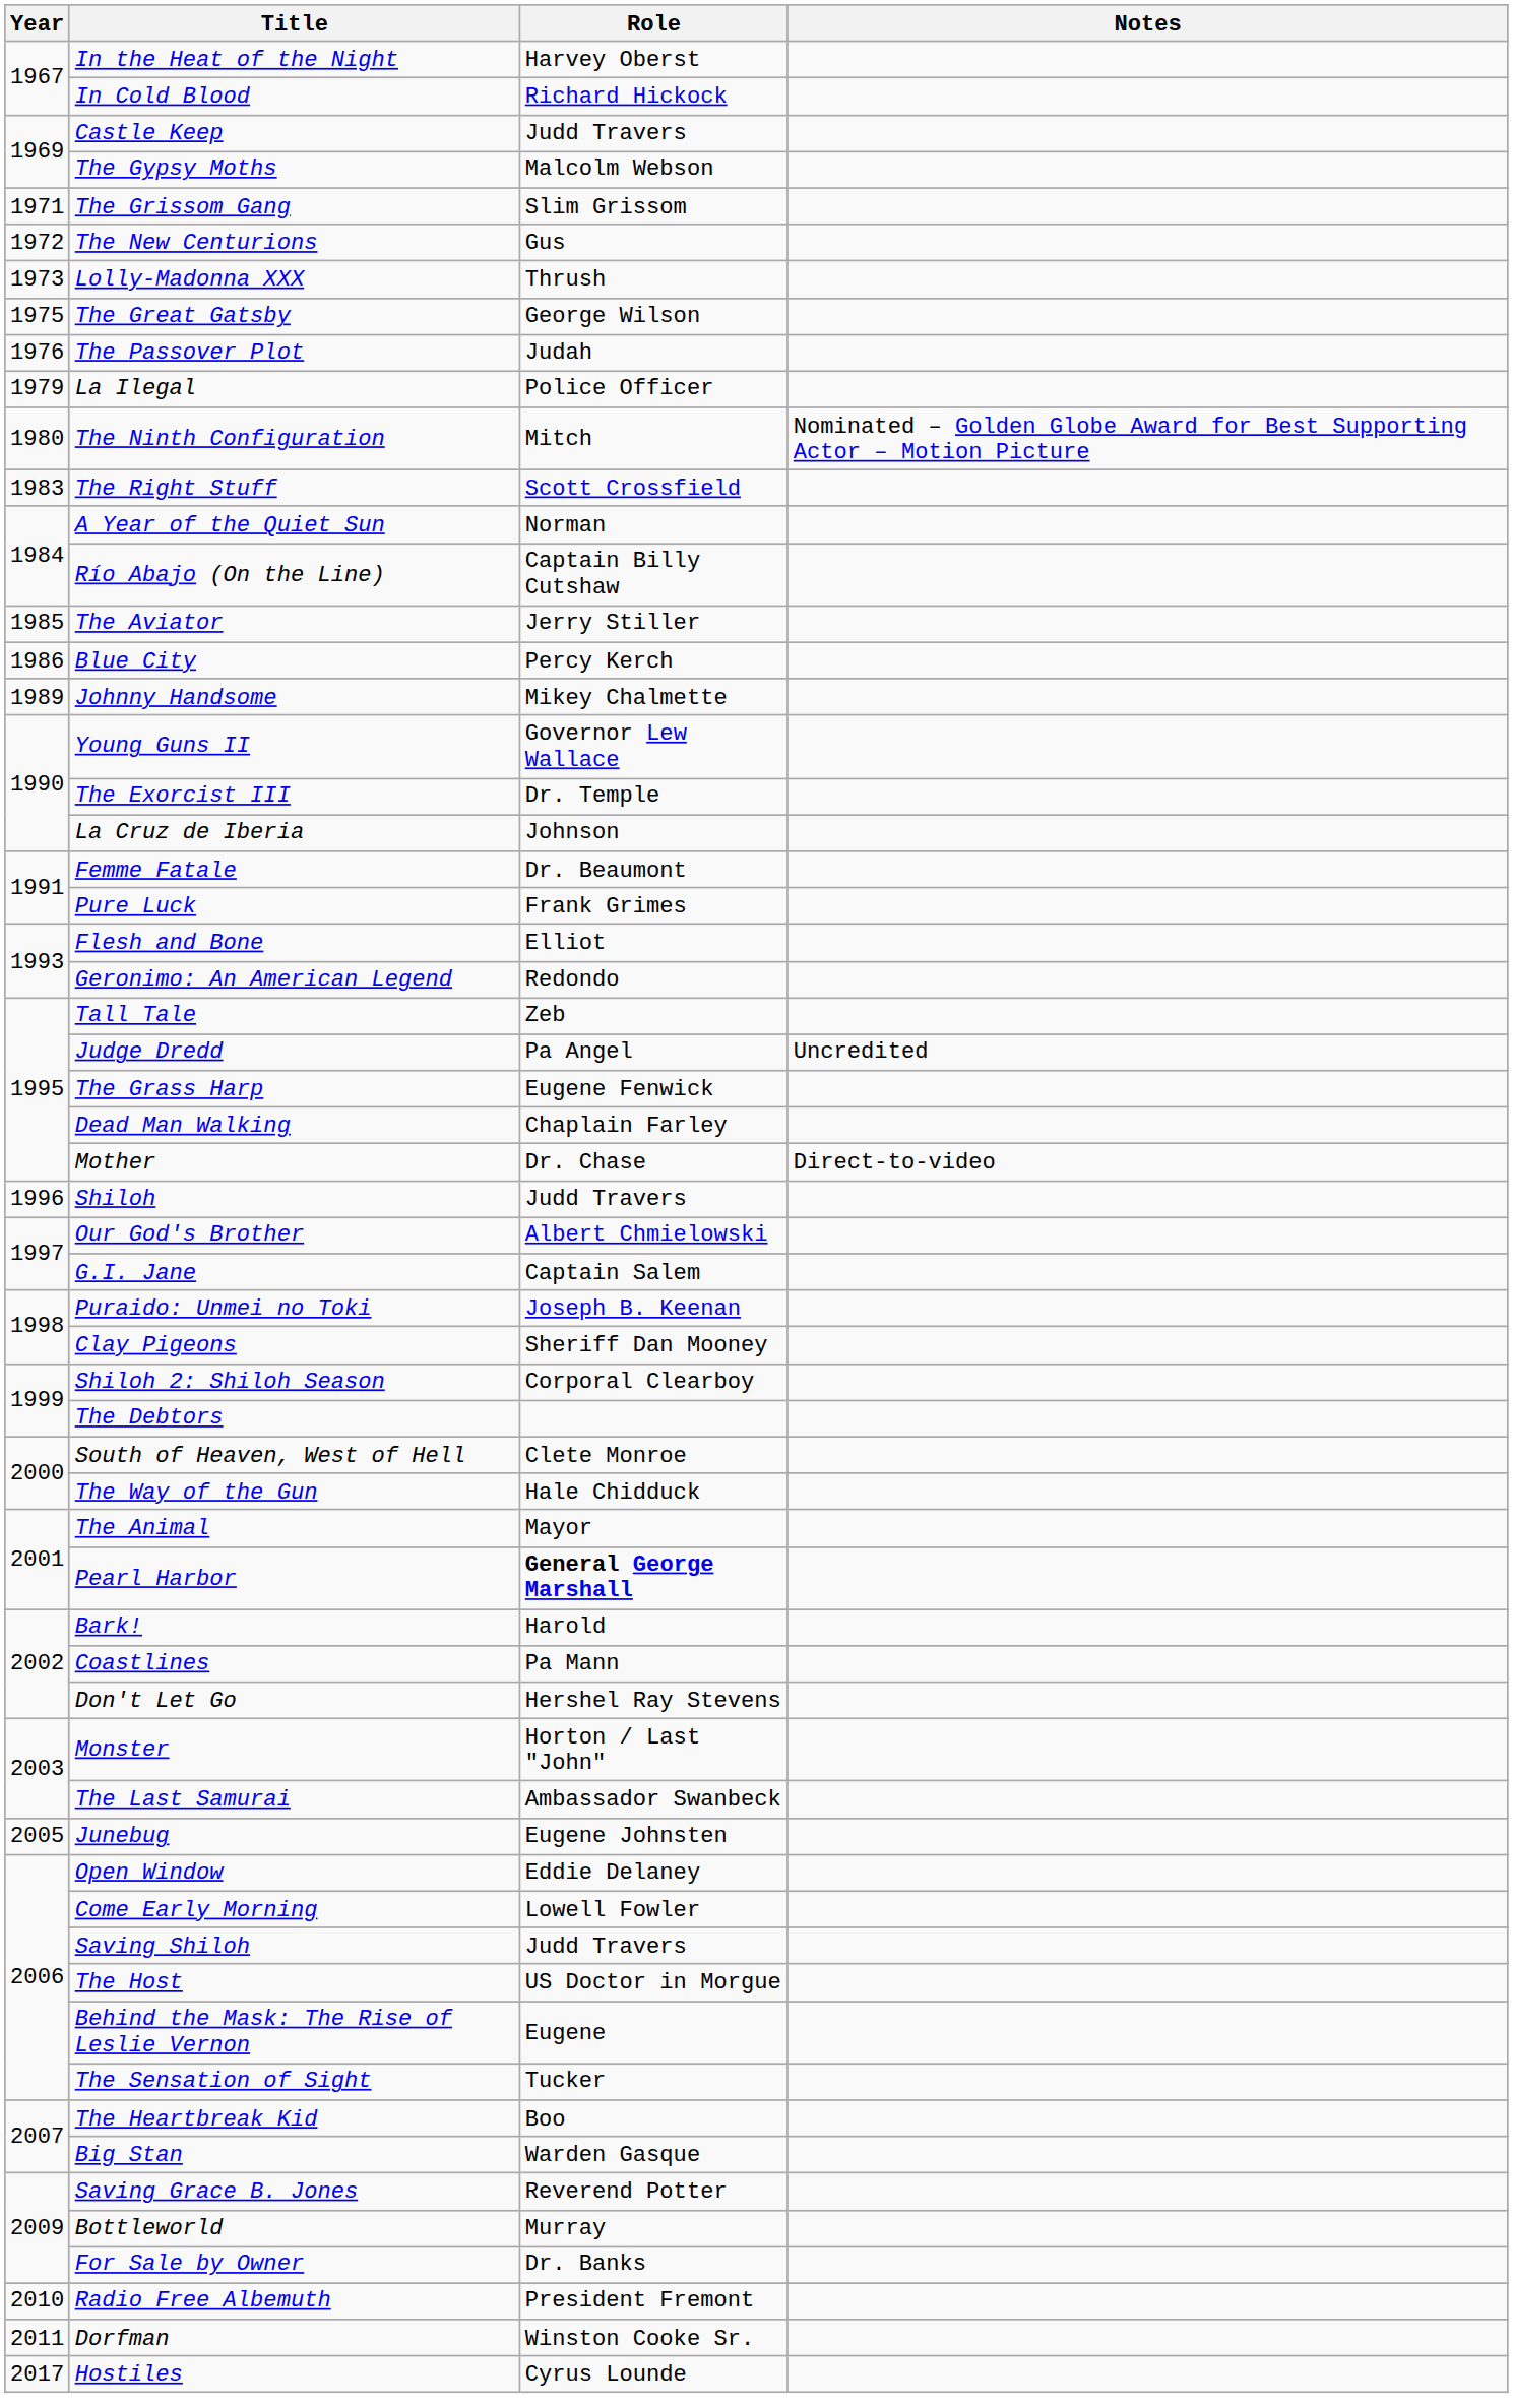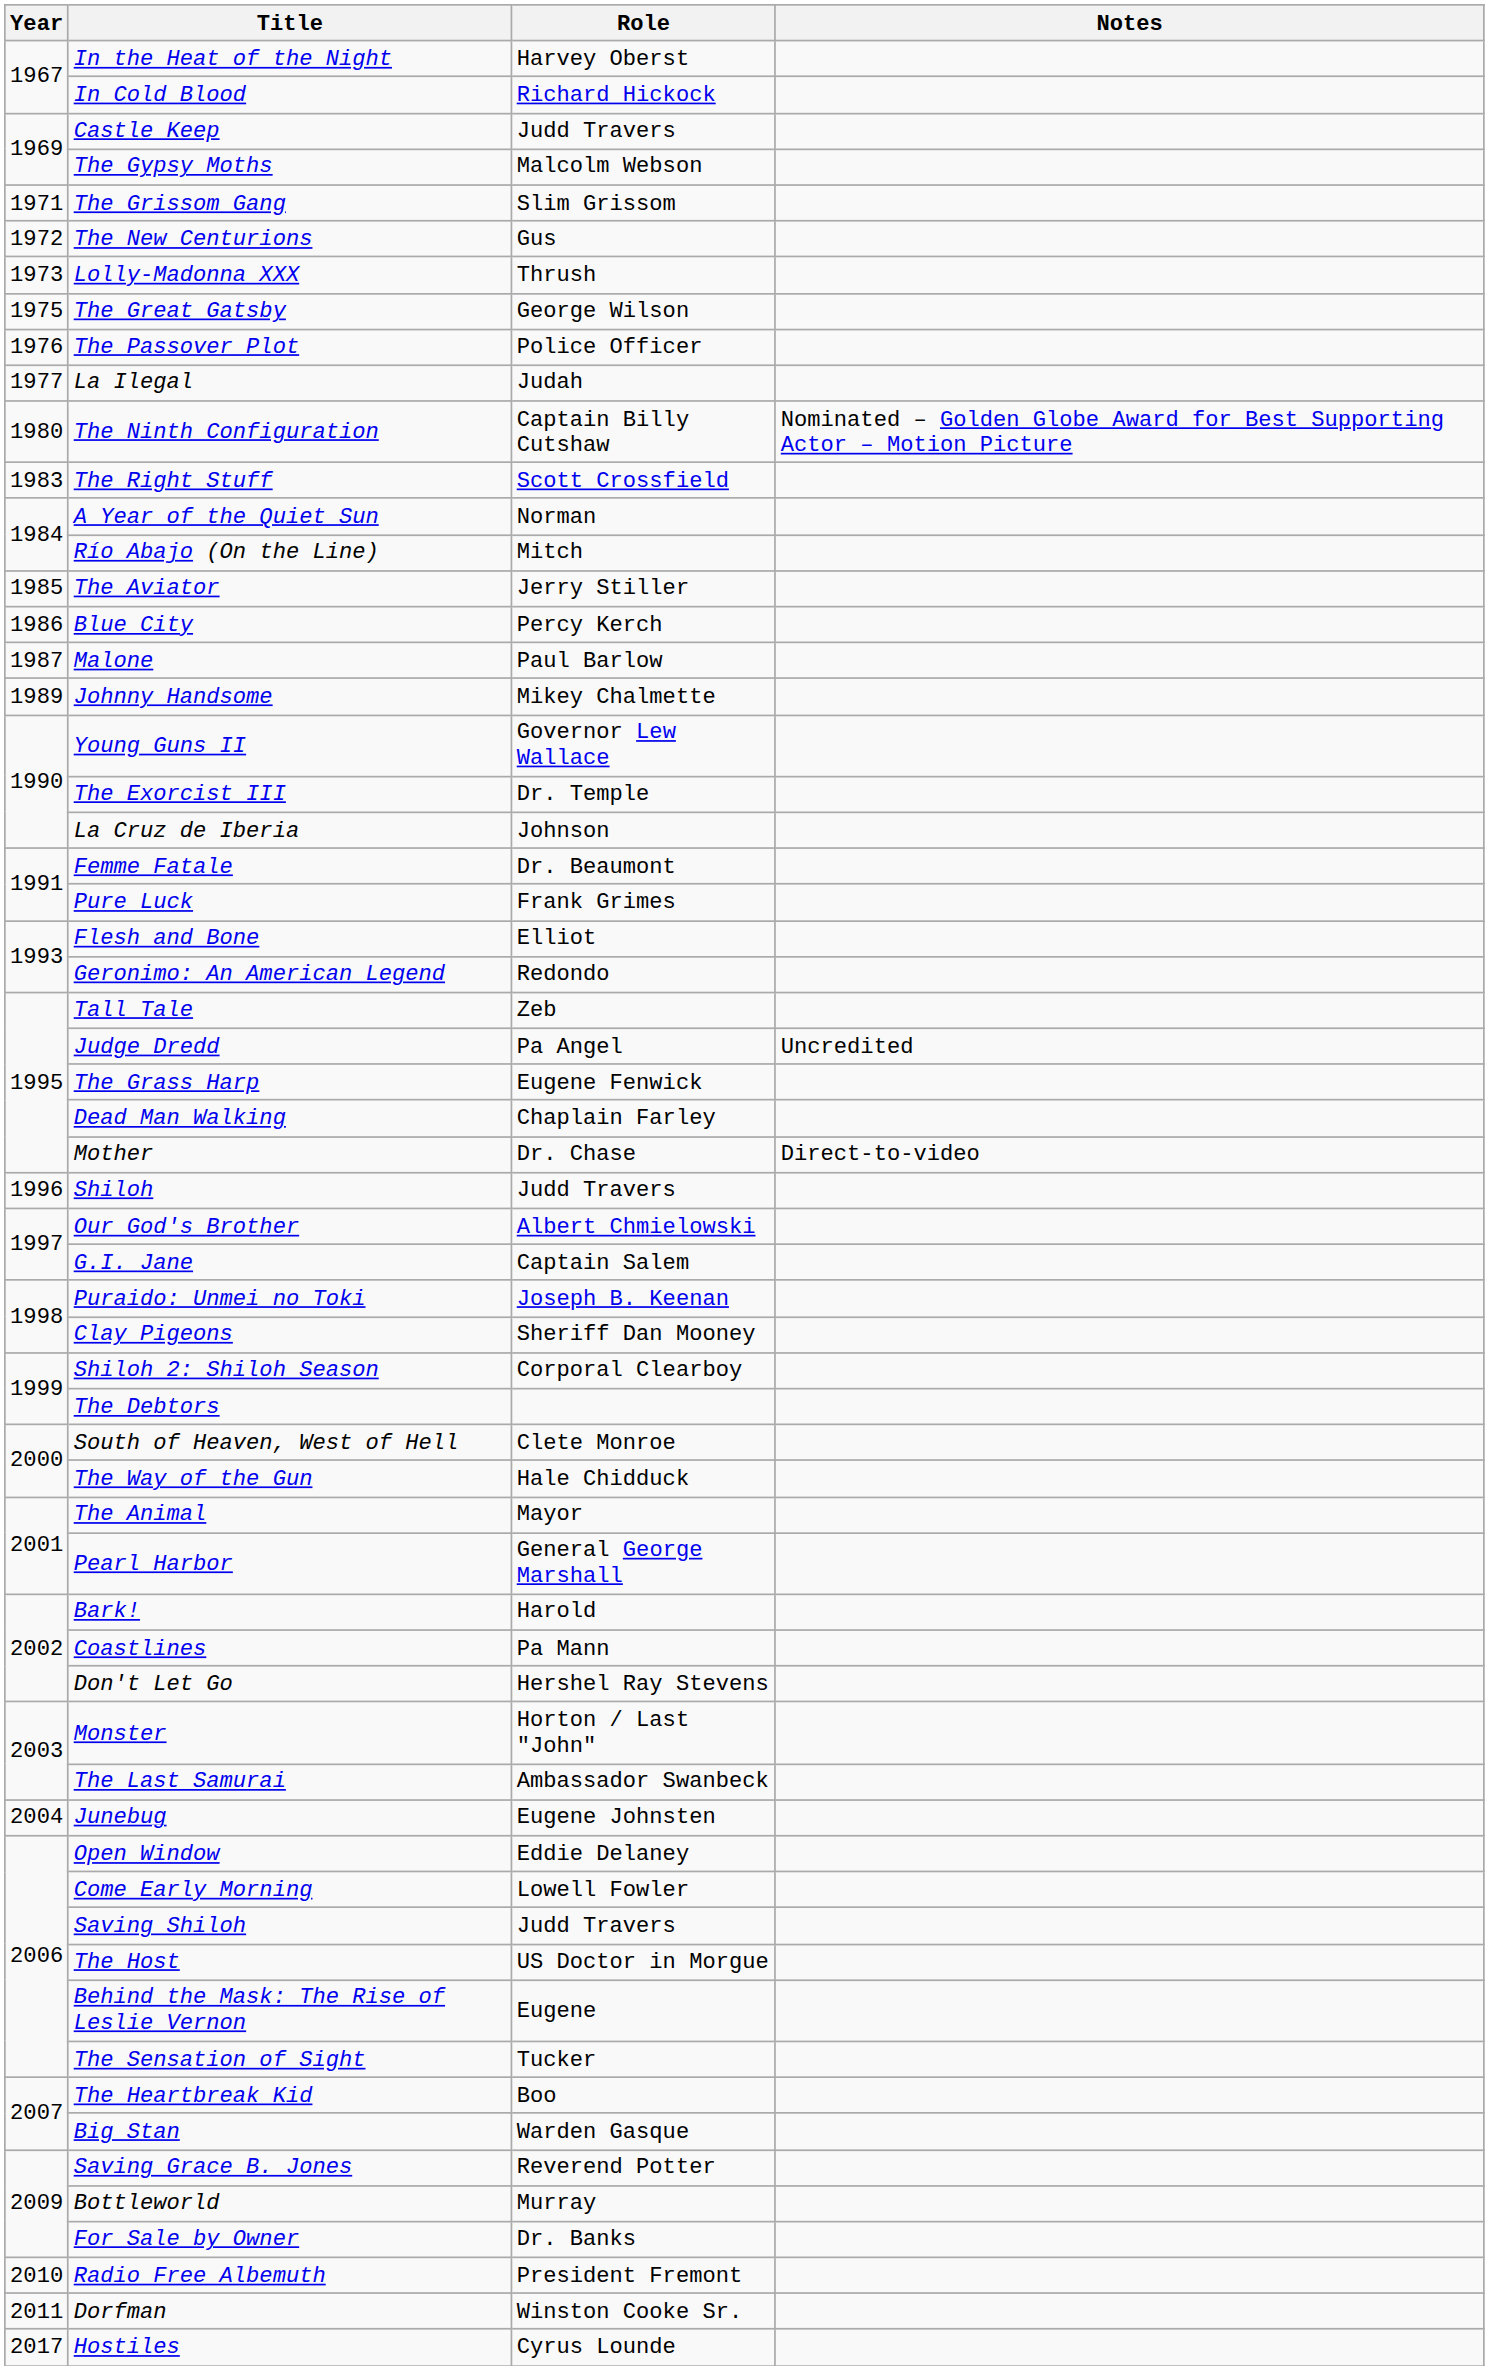The Passover Plot | Role: Judah -> Police Officer
La Ilegal | Year: 1979 -> 1977
La Ilegal | Role: Police Officer -> Judah
The Ninth Configuration | Role: Mitch -> Captain Billy Cutshaw
Río Abajo (On the Line) | Role: Captain Billy Cutshaw -> Mitch
+ row: 1987 | Malone | Paul Barlow
Pearl Harbor | Role: bold -> normal
Junebug | Year: 2005 -> 2004
